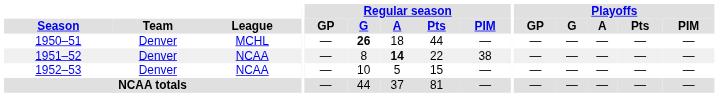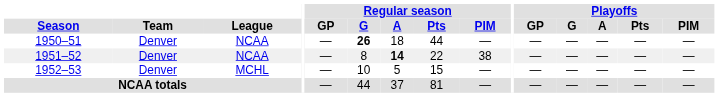1950–51 | League: MCHL -> NCAA
1952–53 | League: NCAA -> MCHL
